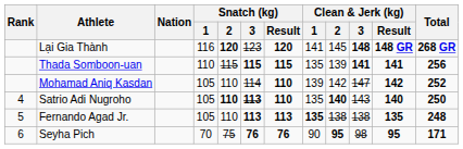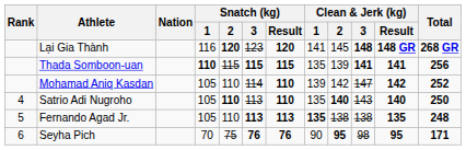Thada Somboon-uan | Snatch (kg) / 1: normal -> bold
Satrio Adi Nugroho | Snatch (kg) / 3: bold -> normal
